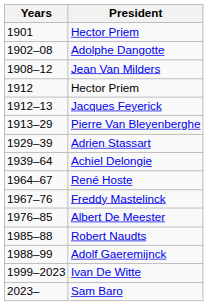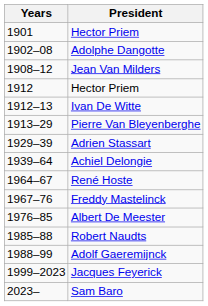row 6 | President: Jacques Feyerick -> Ivan De Witte
row 15 | President: Ivan De Witte -> Jacques Feyerick
